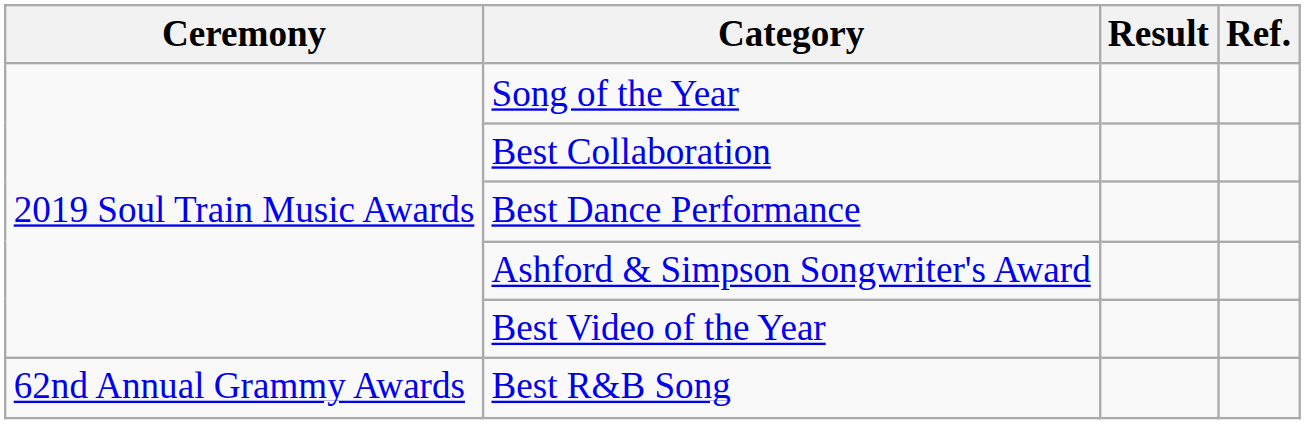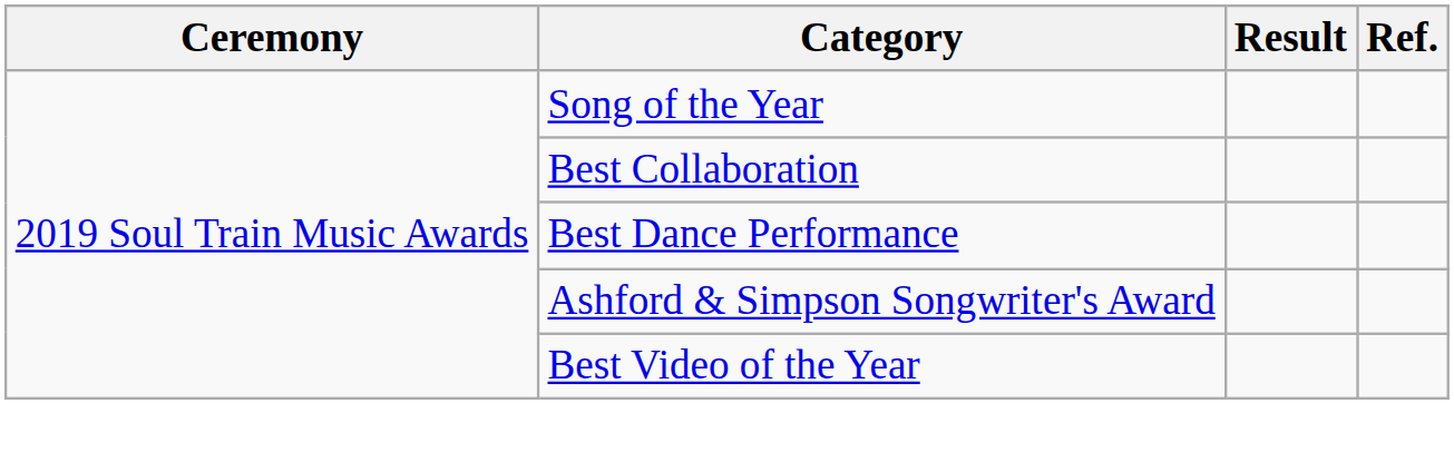- row: 62nd Annual Grammy Awards | Best R&B Song
